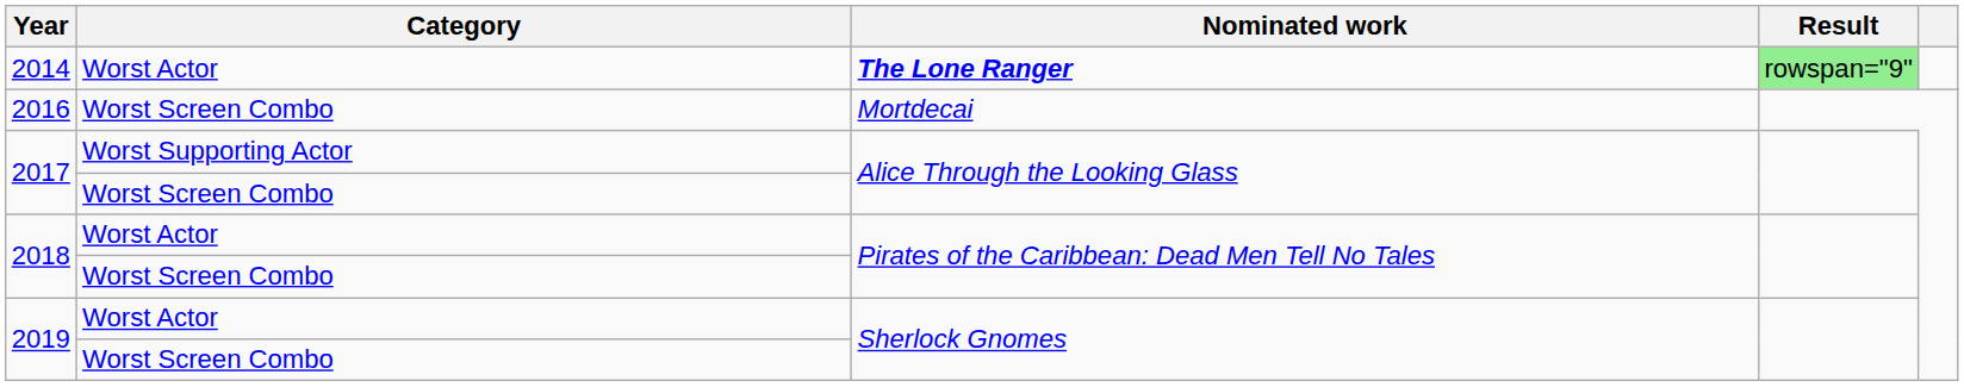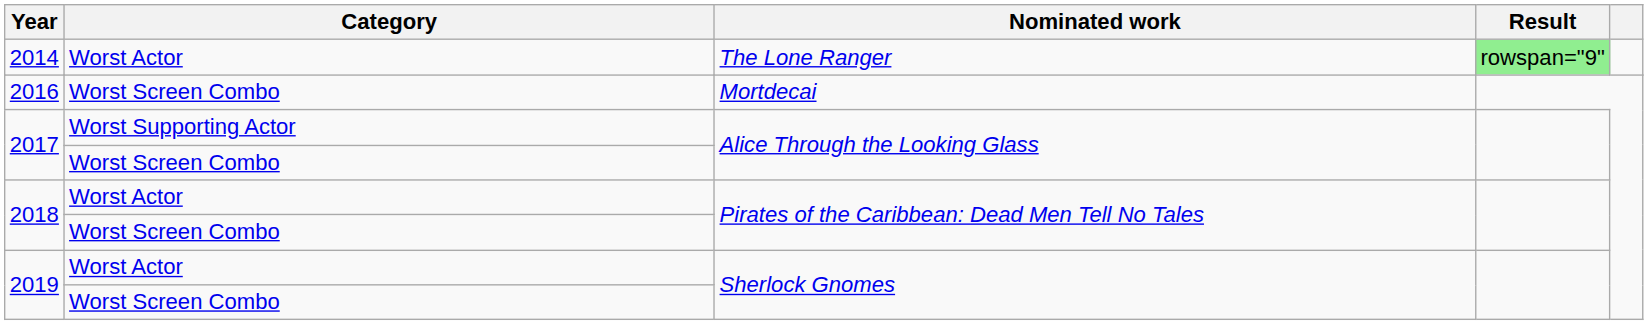2014 | Nominated work: bold -> normal
